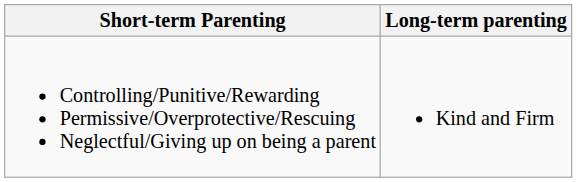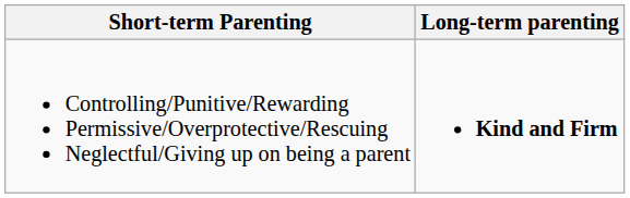row 2 | Long-term parenting: normal -> bold
